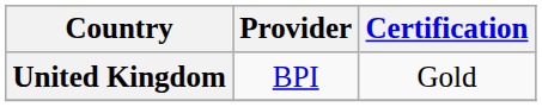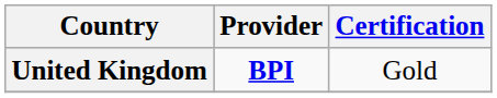United Kingdom | Provider: normal -> bold
